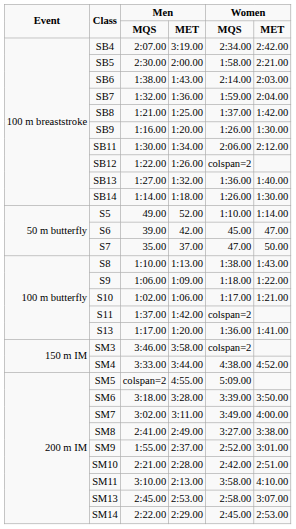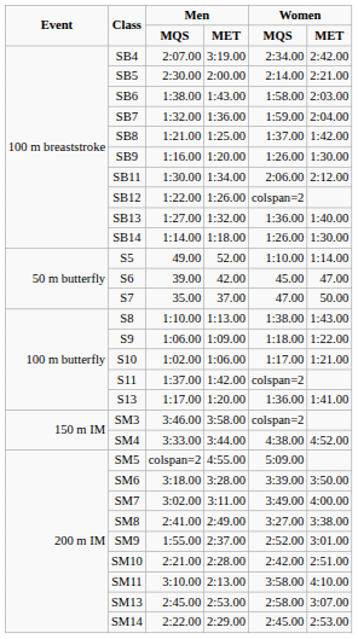SB5 | column 5: 1:58.00 -> 2:14.00
SB6 | column 5: 2:14.00 -> 1:58.00
